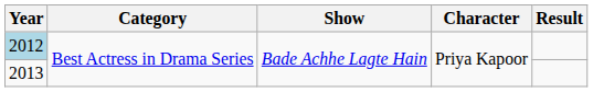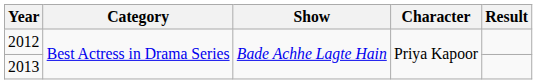2012 | Year: lightblue background -> no background
